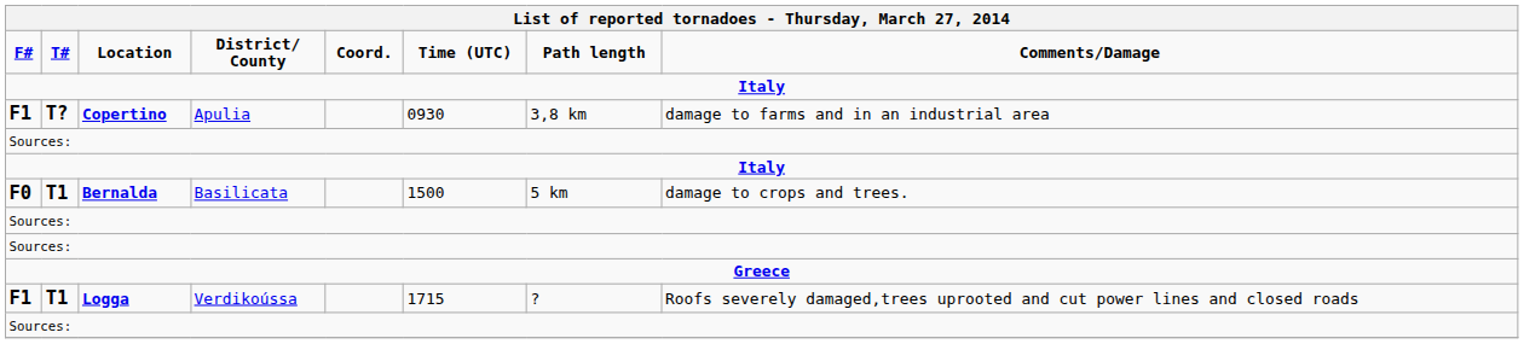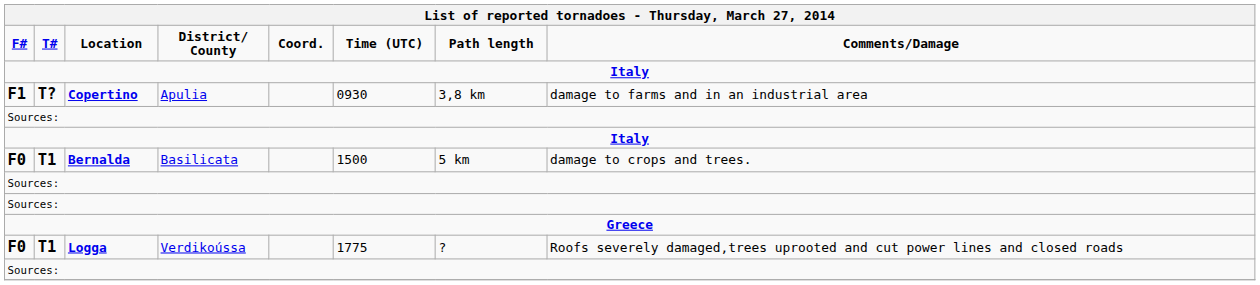Logga | F#: F1 -> F0
Logga | Time (UTC): 1715 -> 1775
